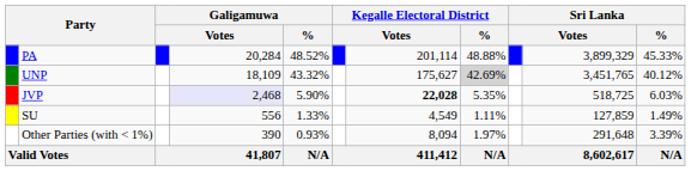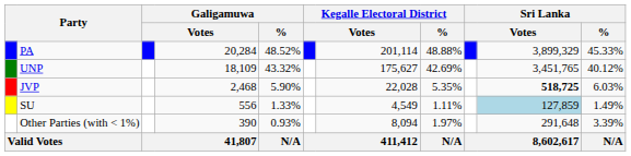UNP | Kegalle Electoral District / %: lightgrey background -> no background
JVP | column 4: lavender background -> no background
JVP | column 7: bold -> normal
JVP | column 10: normal -> bold
SU | column 10: no background -> lightblue background
